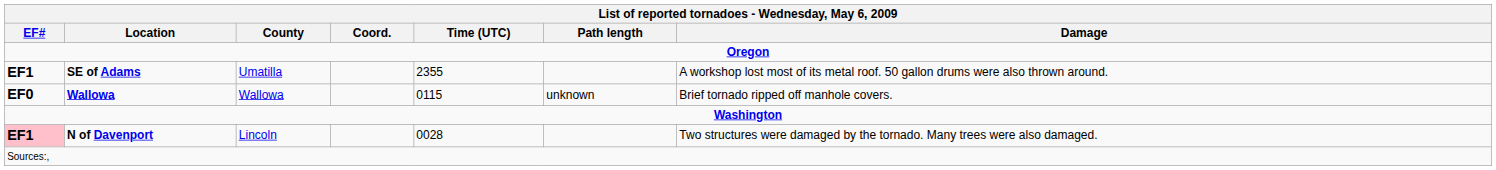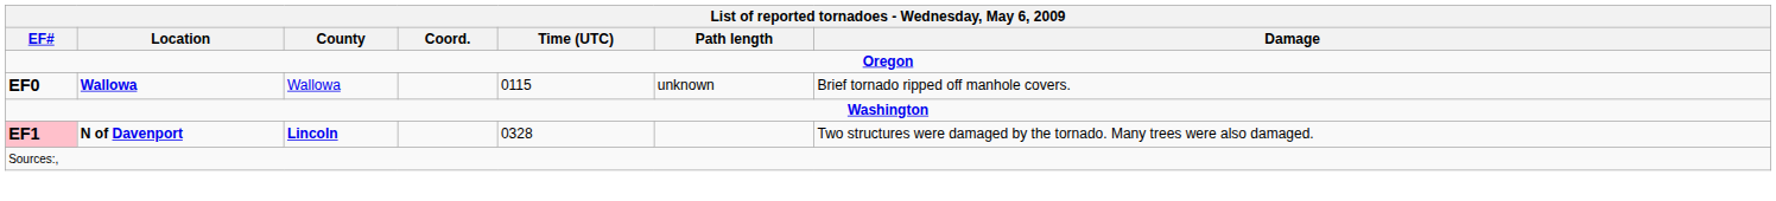- row: EF1 | SE of Adams | Umatilla | 2355 | A workshop lost most of its metal roof. 50 gallon drums were also thrown around.
N of Davenport | County: normal -> bold
N of Davenport | Time (UTC): 0028 -> 0328
